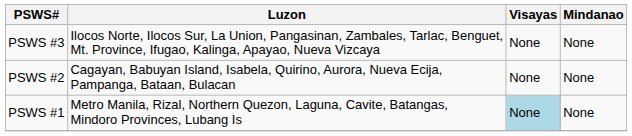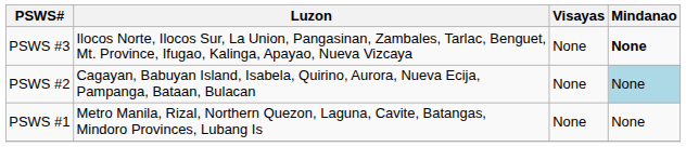PSWS #3 | Mindanao: normal -> bold
PSWS #2 | Mindanao: no background -> lightblue background
PSWS #1 | Visayas: lightblue background -> no background
